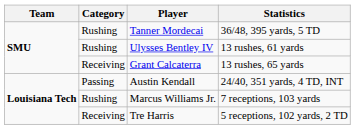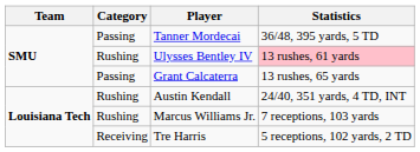Tanner Mordecai | Category: Rushing -> Passing
Ulysses Bentley IV | Statistics: no background -> pink background
Grant Calcaterra | Category: Receiving -> Passing
Austin Kendall | Category: Passing -> Rushing
